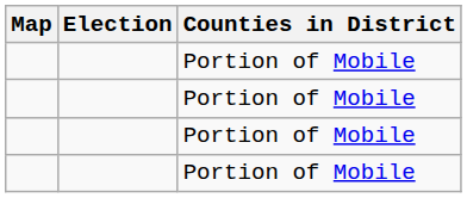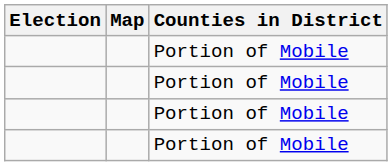columns swapped: Election <-> Map
